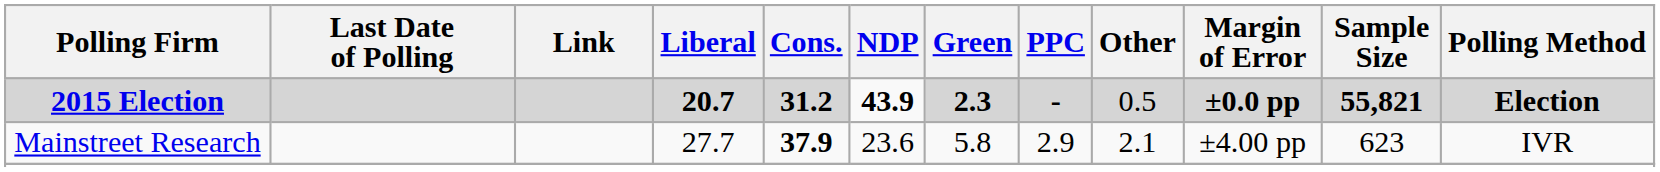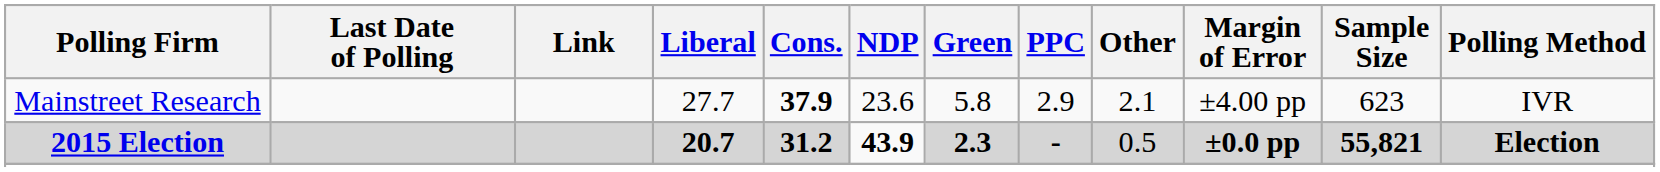rows swapped: Mainstreet Research <-> 2015 Election
